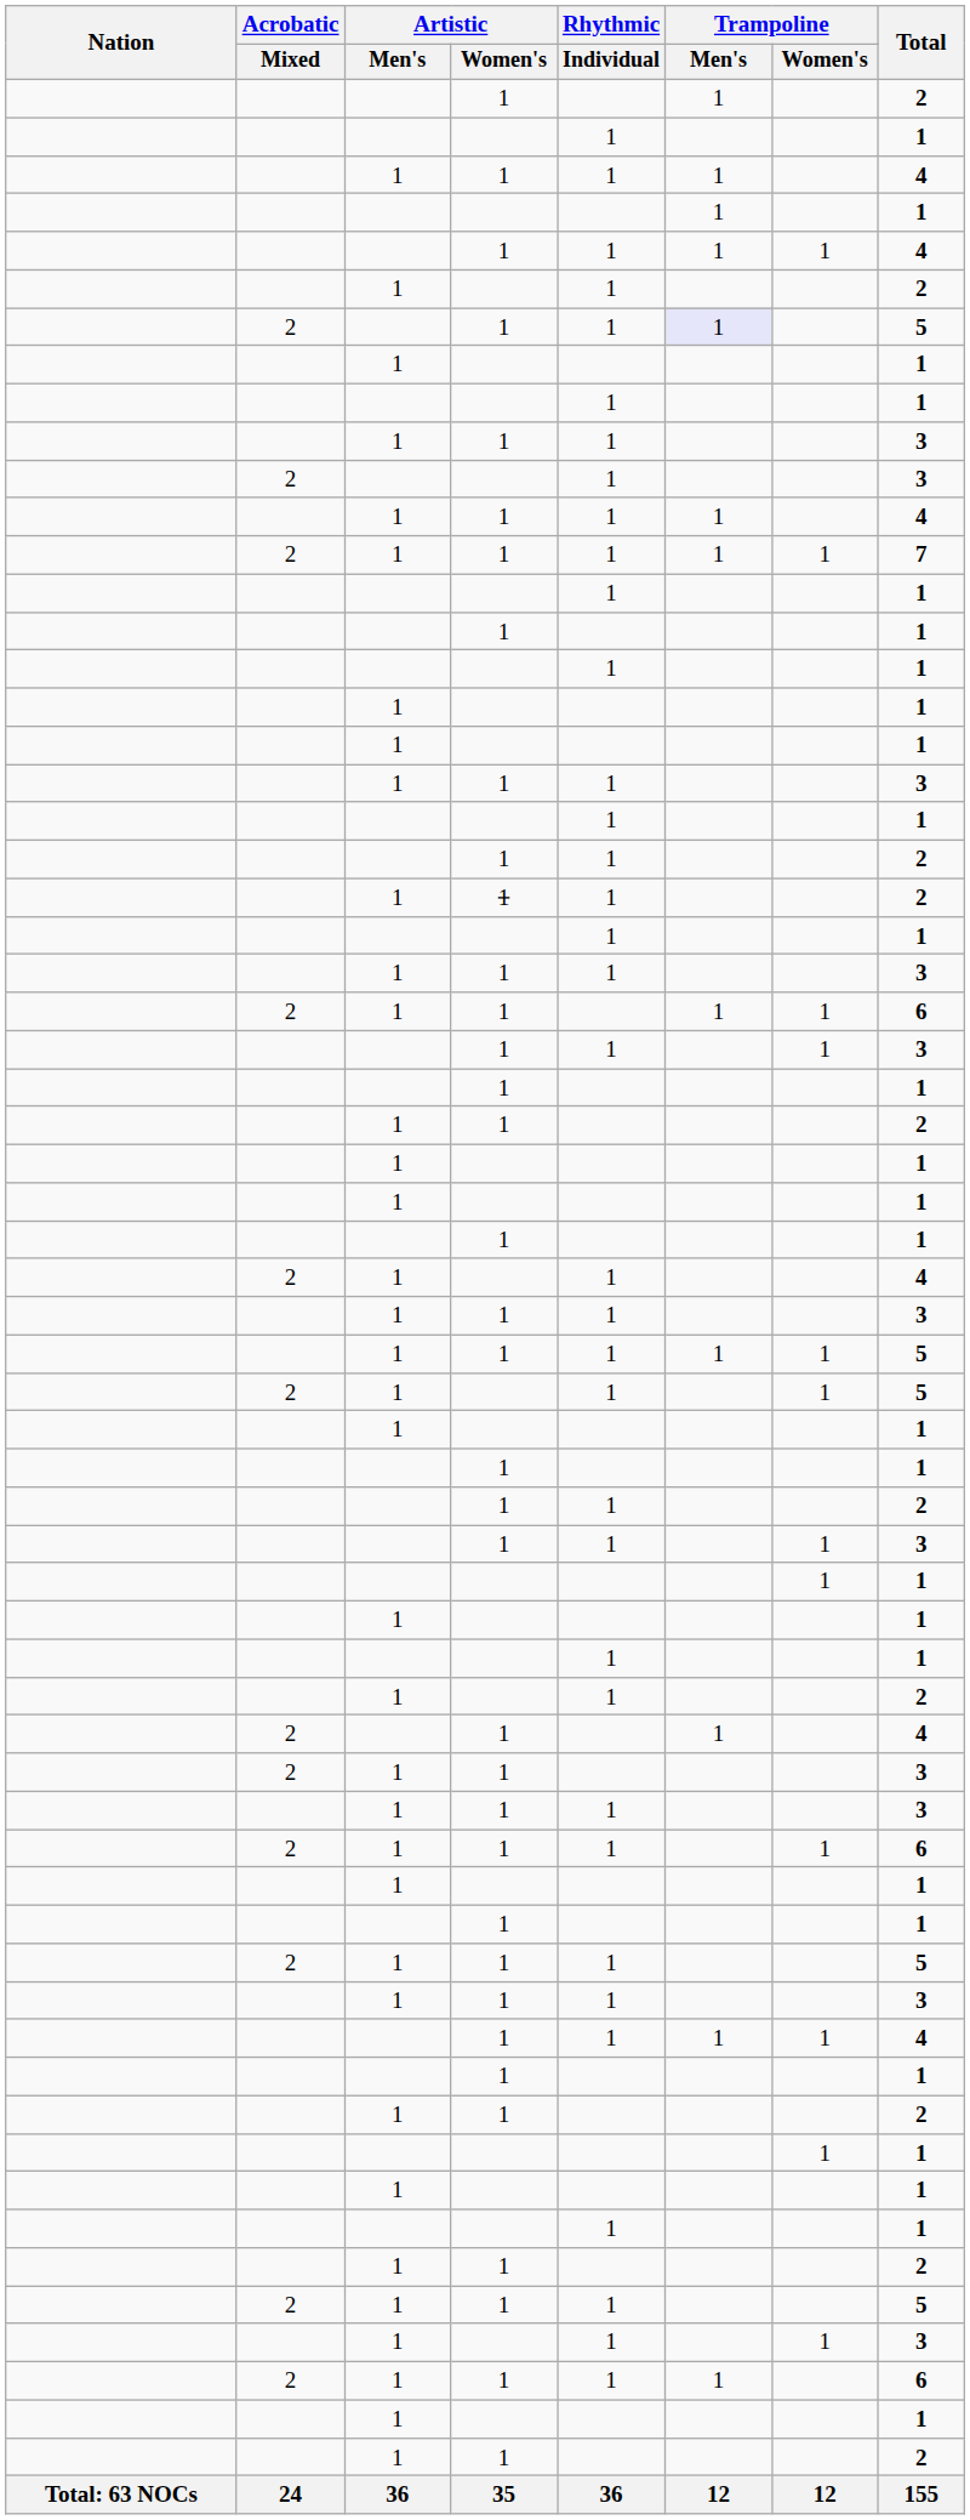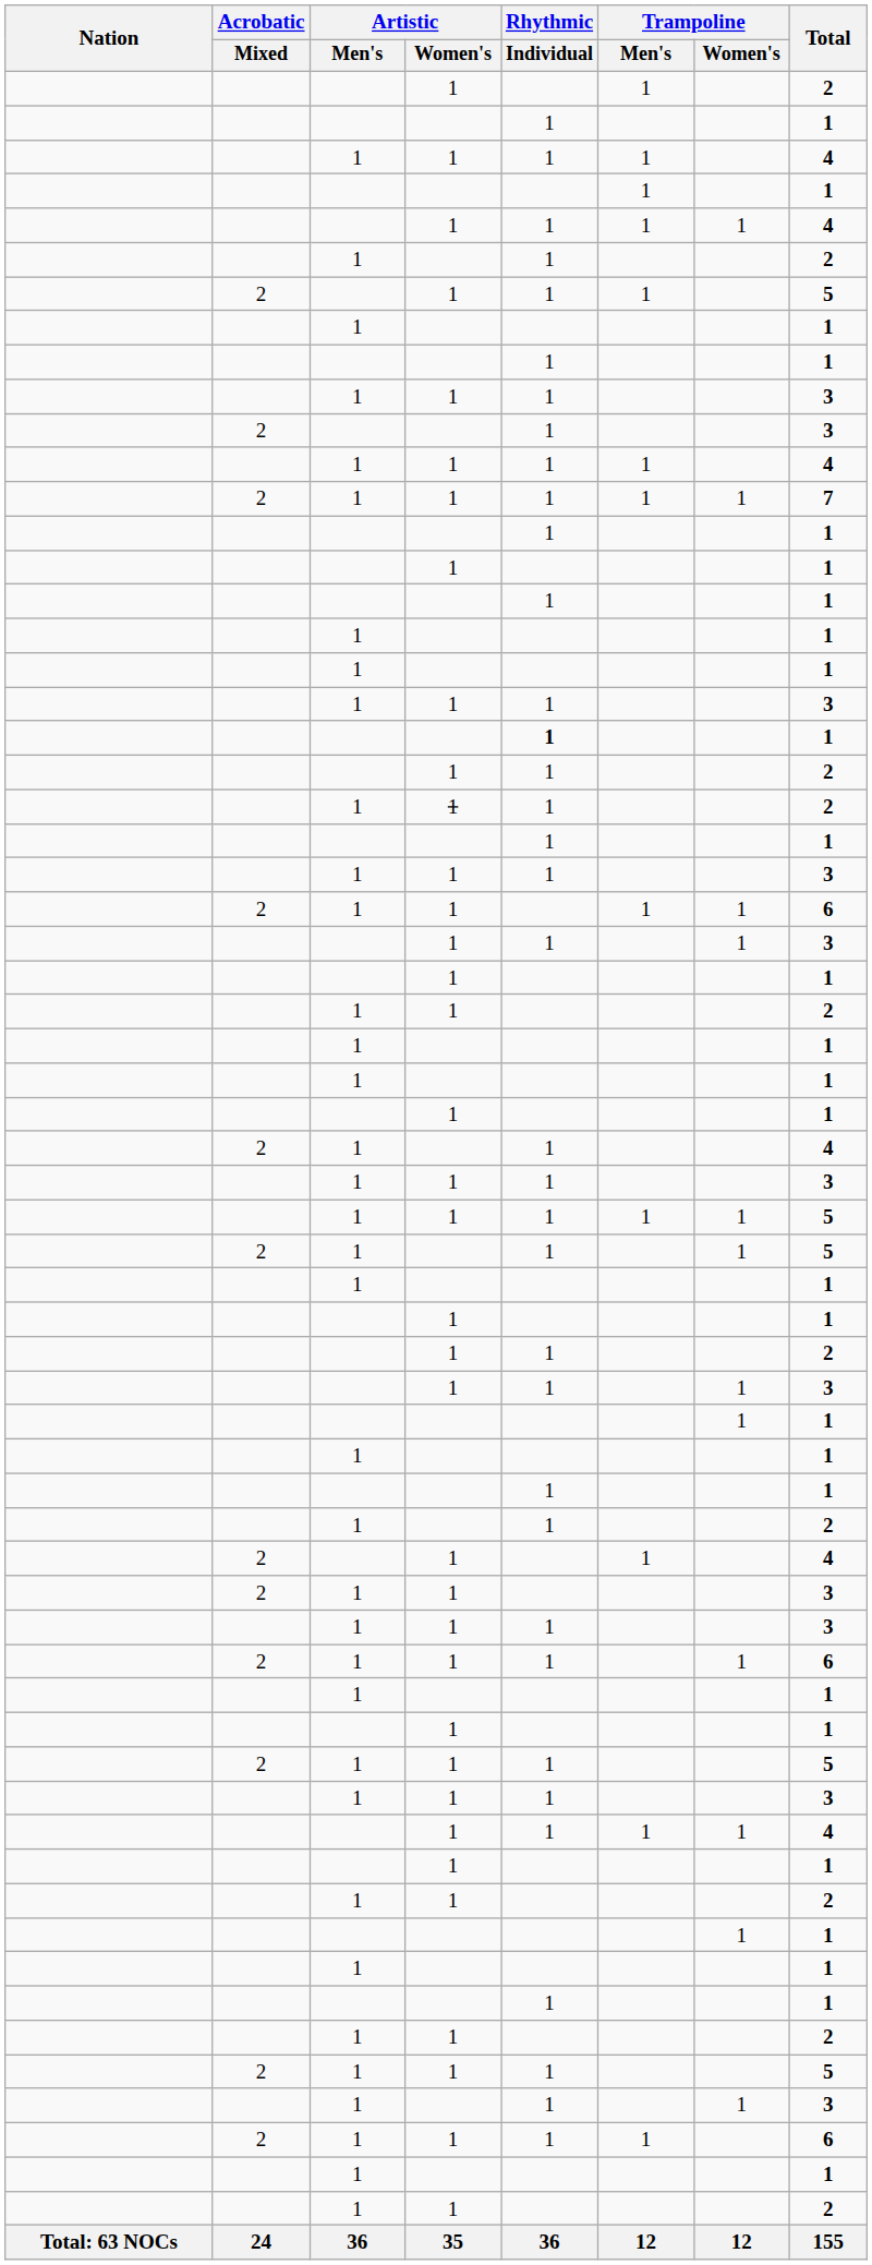row 9 | Trampoline / Men's: lavender background -> no background
row 22 | Rhythmic / Individual: normal -> bold
